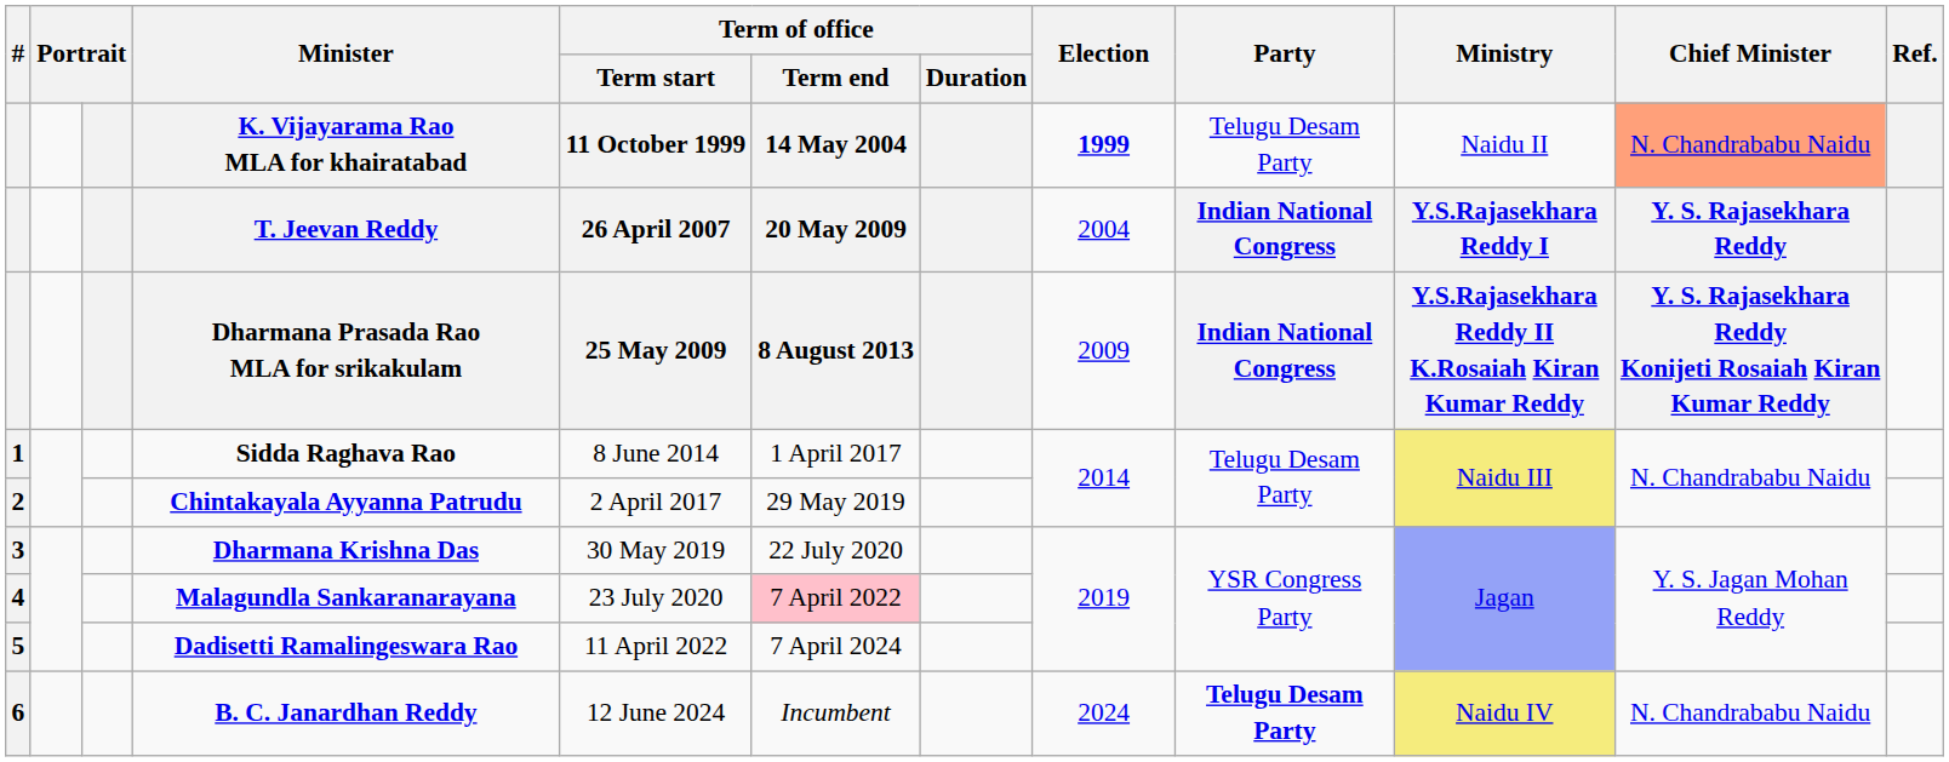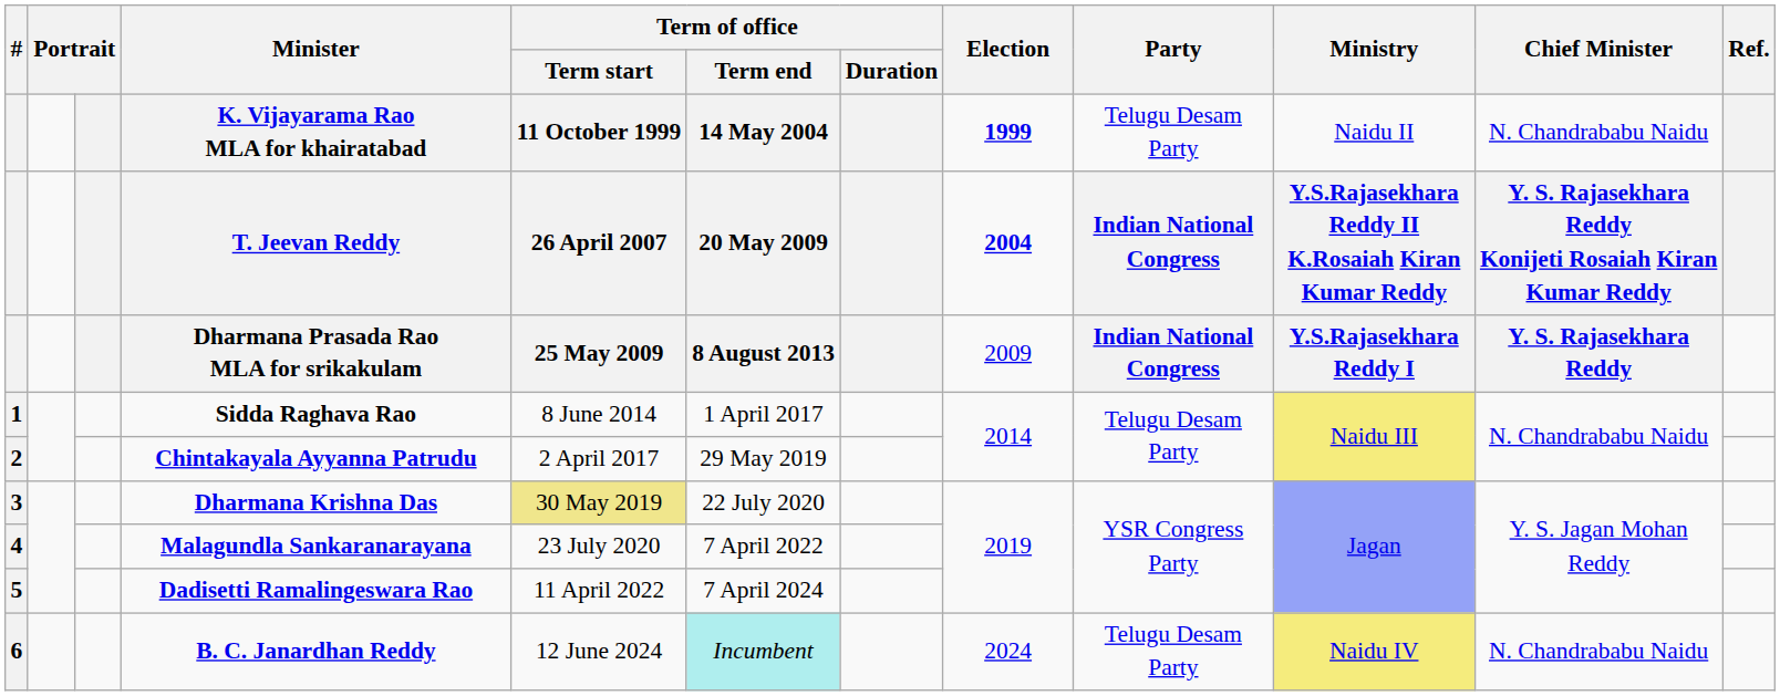K. Vijayarama Rao MLA for khairatabad | Chief Minister: lightsalmon background -> no background
T. Jeevan Reddy | Election: normal -> bold
T. Jeevan Reddy | Ministry: Y.S.Rajasekhara Reddy I -> Y.S.Rajasekhara Reddy II K.Rosaiah Kiran Kumar Reddy
T. Jeevan Reddy | Chief Minister: Y. S. Rajasekhara Reddy -> Y. S. Rajasekhara Reddy Konijeti Rosaiah Kiran Kumar Reddy
Dharmana Prasada Rao MLA for srikakulam | Ministry: Y.S.Rajasekhara Reddy II K.Rosaiah Kiran Kumar Reddy -> Y.S.Rajasekhara Reddy I
Dharmana Prasada Rao MLA for srikakulam | Chief Minister: Y. S. Rajasekhara Reddy Konijeti Rosaiah Kiran Kumar Reddy -> Y. S. Rajasekhara Reddy
Dharmana Krishna Das | Term of office / Term start: no background -> khaki background
Malagundla Sankaranarayana | Term of office / Term end: pink background -> no background
B. C. Janardhan Reddy | Term of office / Term end: no background -> paleturquoise background
B. C. Janardhan Reddy | Party: bold -> normal
